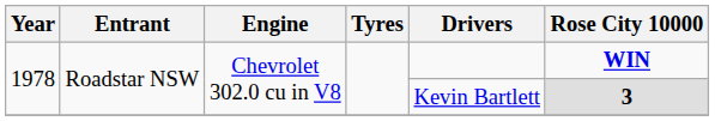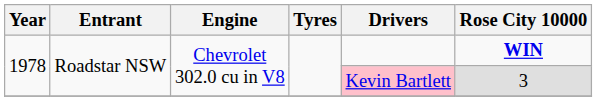row 3 | Drivers: no background -> pink background
row 3 | Rose City 10000: bold -> normal
